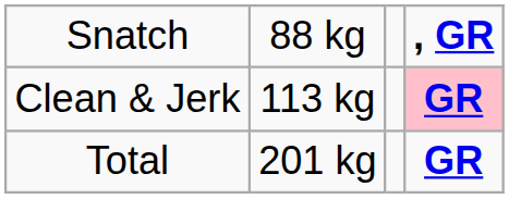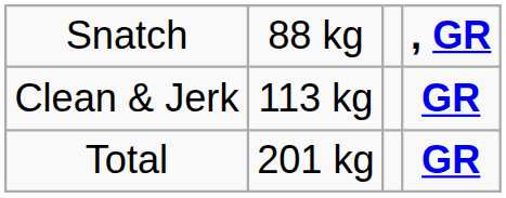Clean & Jerk | column 4: pink background -> no background
